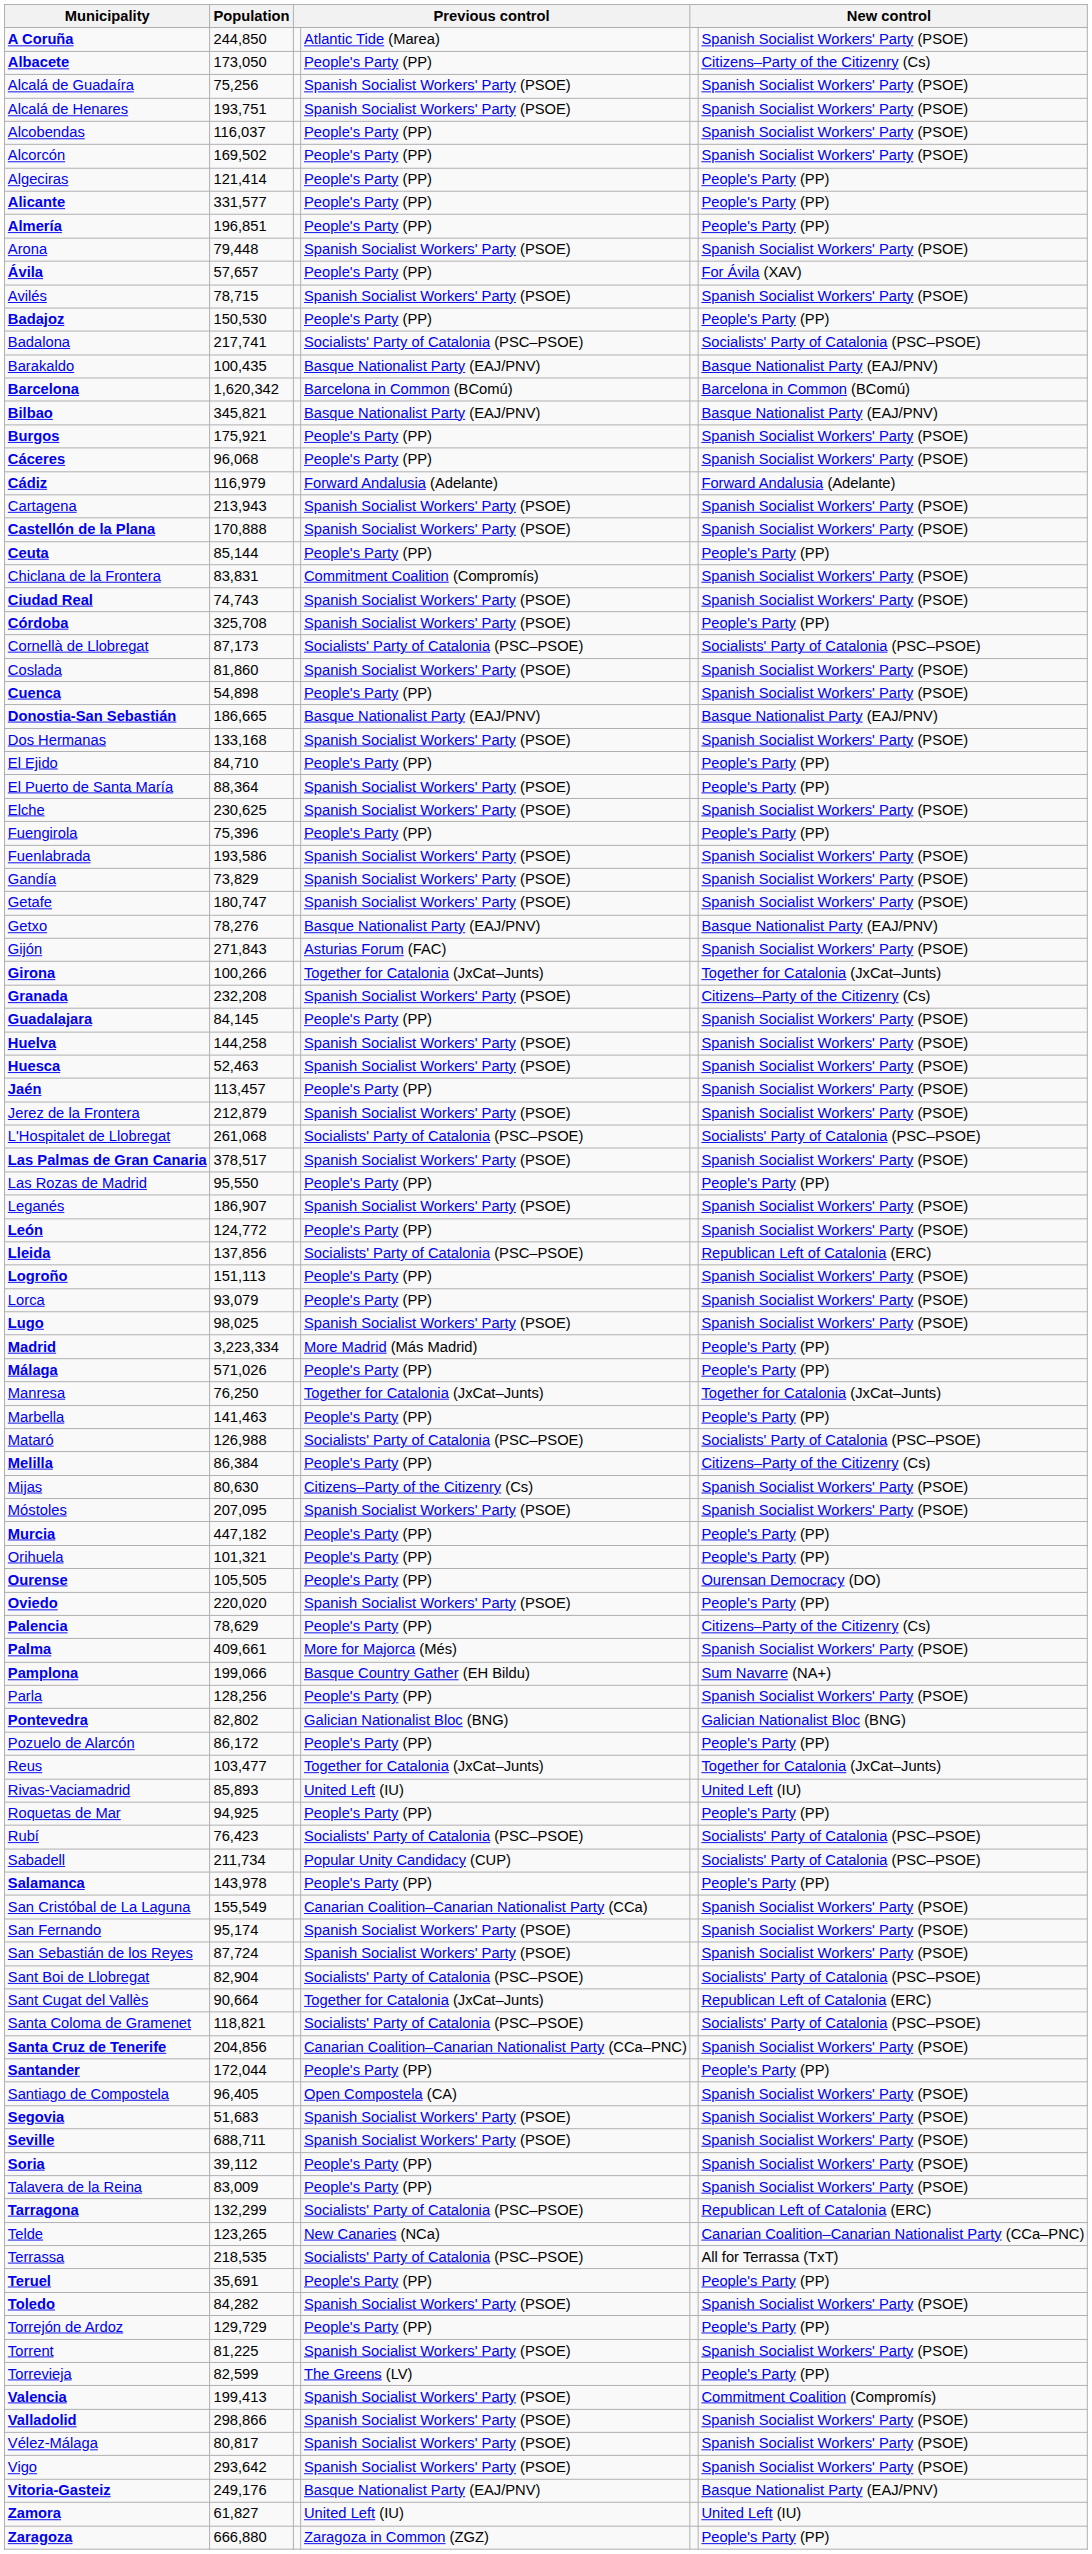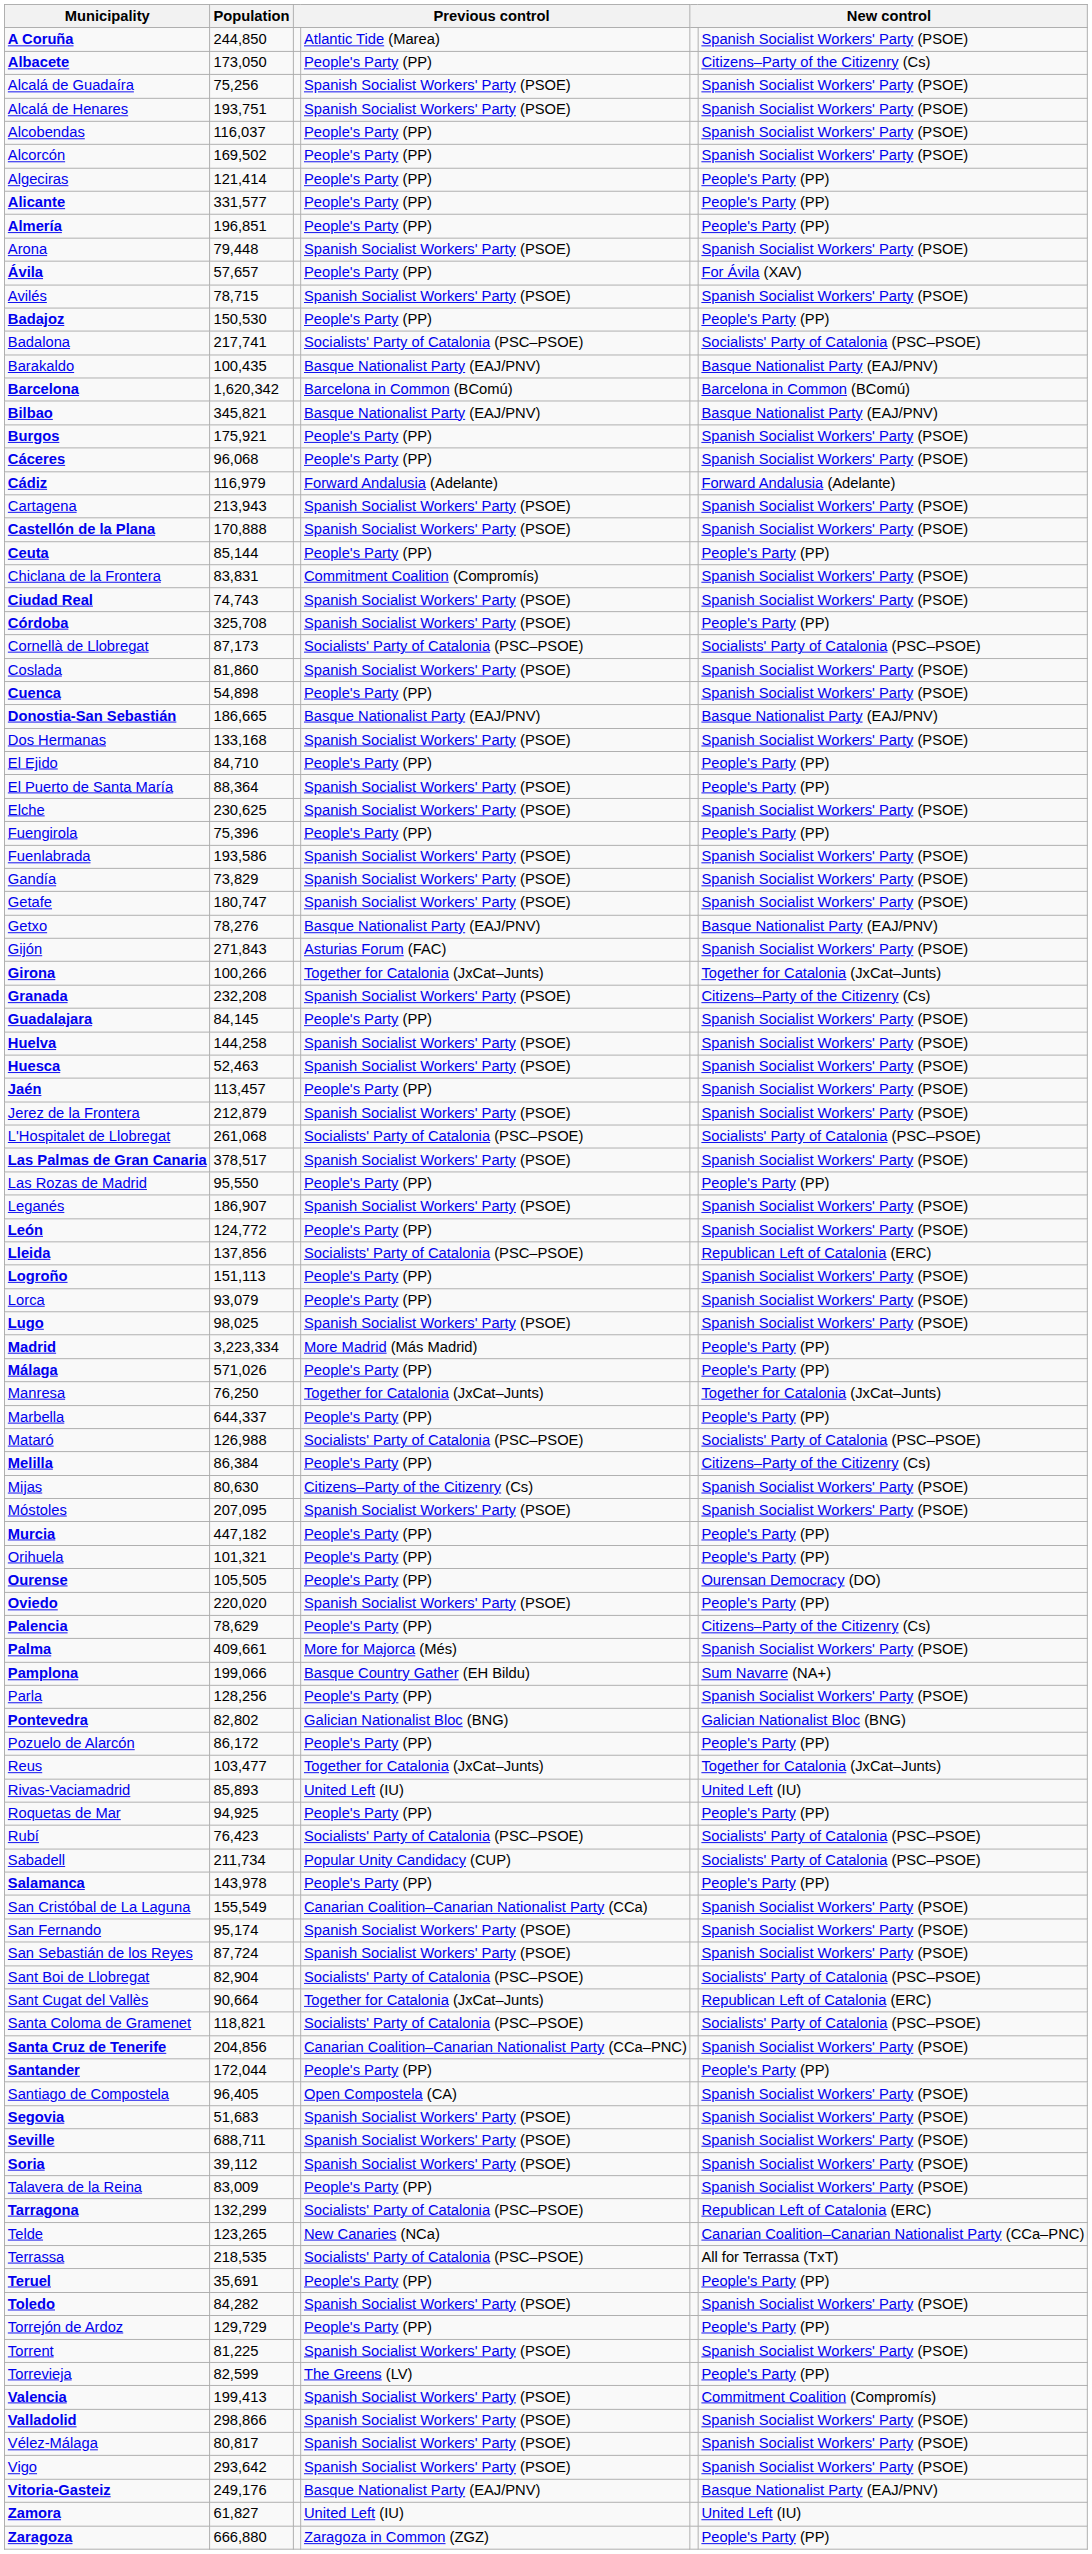Marbella | Population: 141,463 -> 644,337
Soria | column 4: People's Party (PP) -> Spanish Socialist Workers' Party (PSOE)
